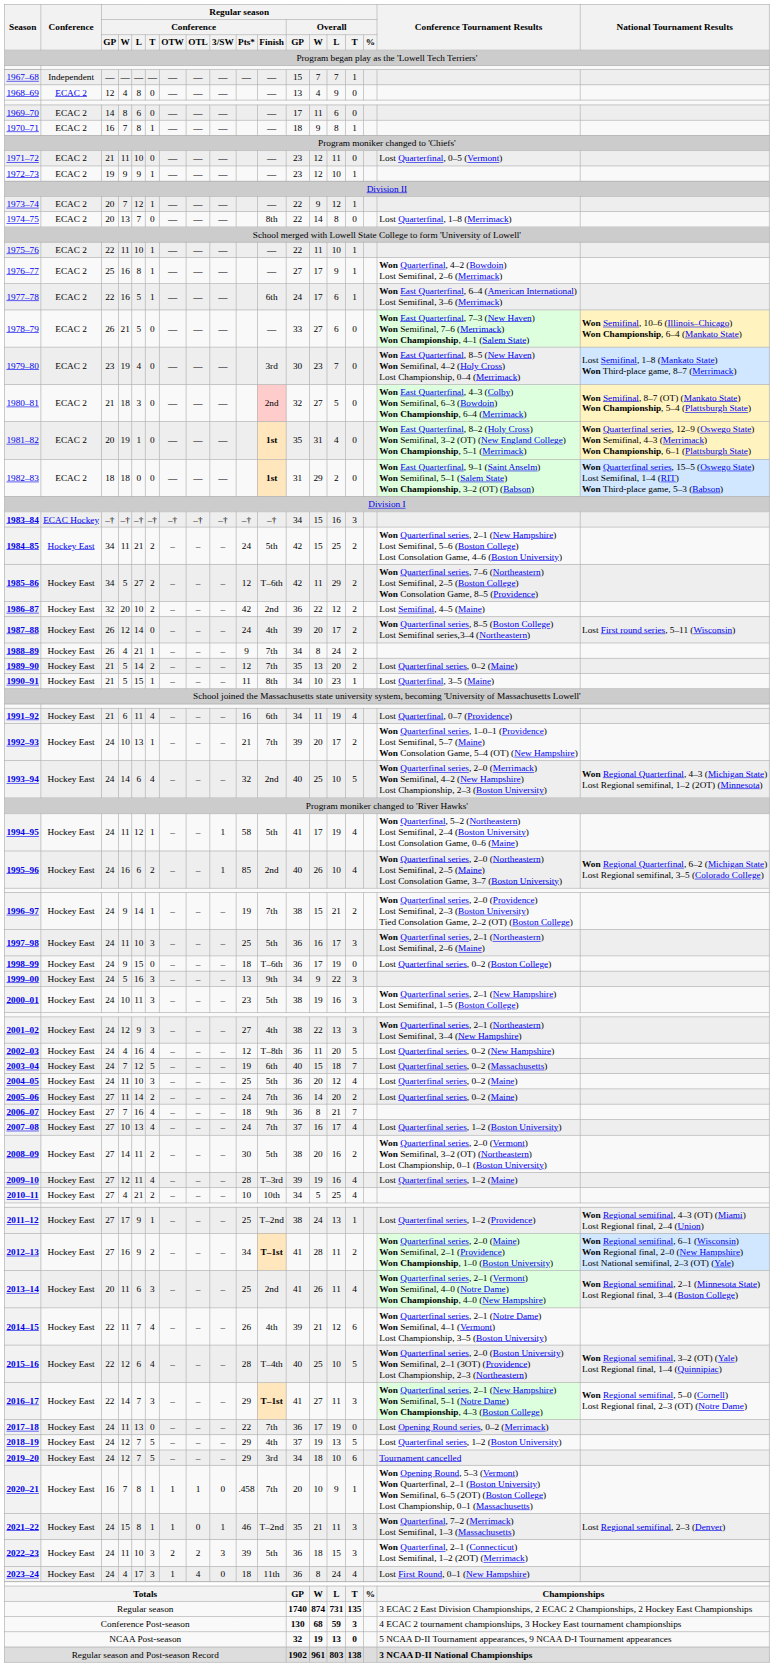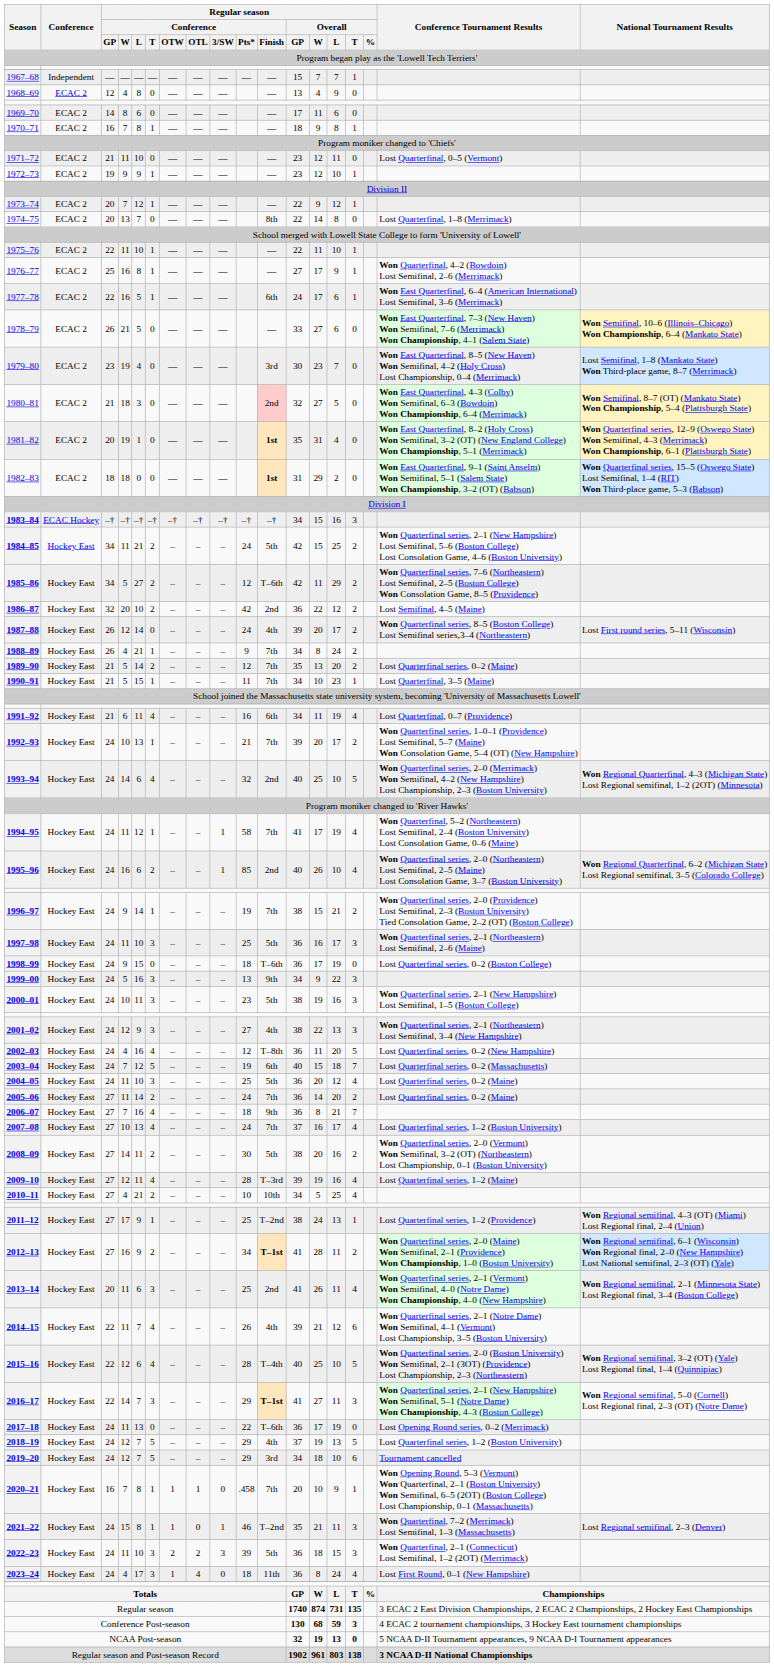1990–91 | Regular season / Conference / Finish: 8th -> 7th
1994–95 | Regular season / Conference / Finish: 5th -> 7th
2017–18 | Regular season / Conference / Finish: 7th -> T–6th
